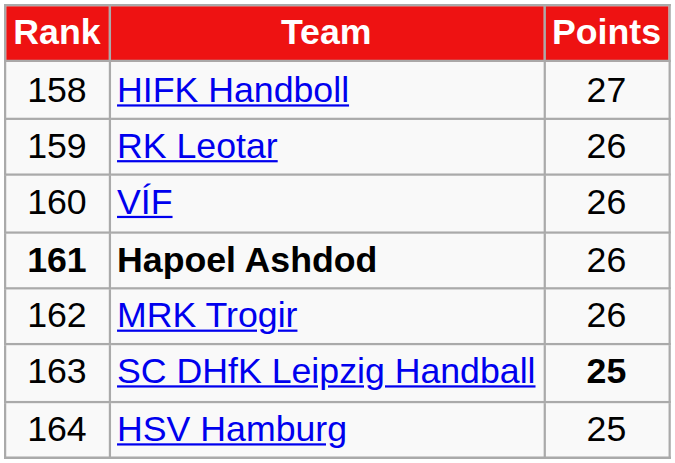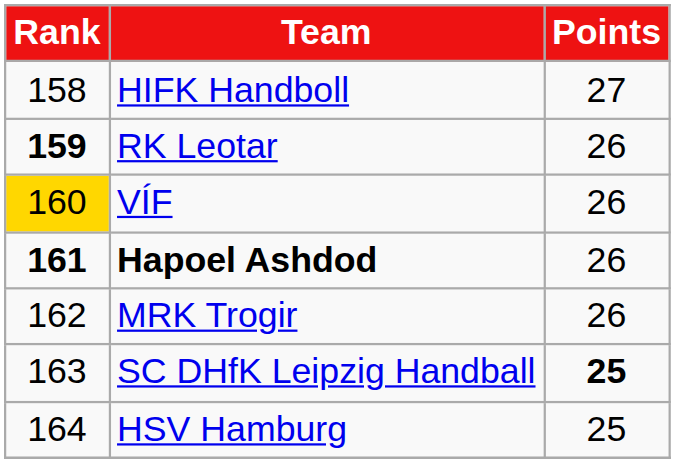RK Leotar | Rank: normal -> bold
VÍF | Rank: no background -> gold background
